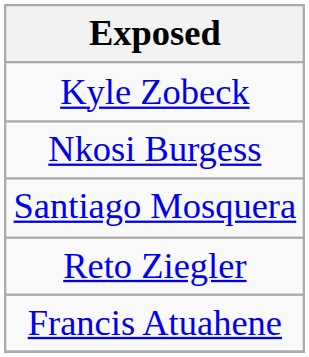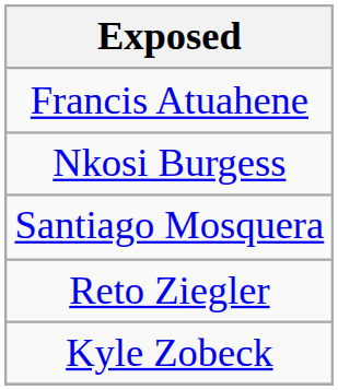row 2 | column 1: Kyle Zobeck -> Francis Atuahene
row 6 | column 1: Francis Atuahene -> Kyle Zobeck
